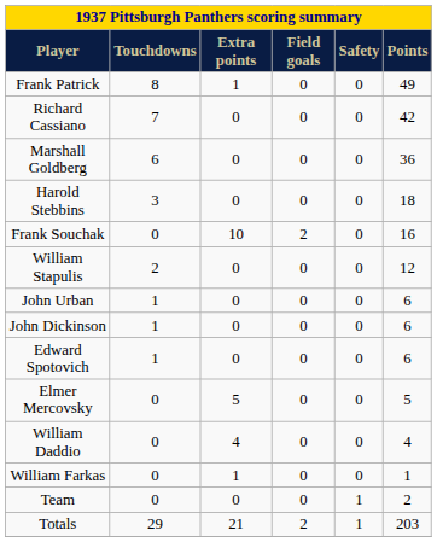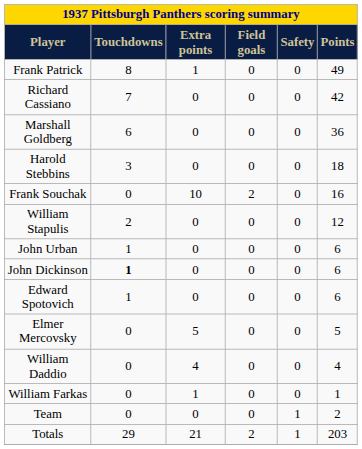John Dickinson | Touchdowns: normal -> bold
